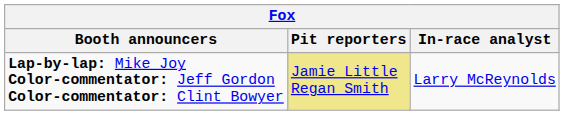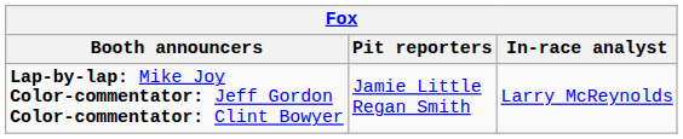row 3 | Pit reporters: khaki background -> no background
